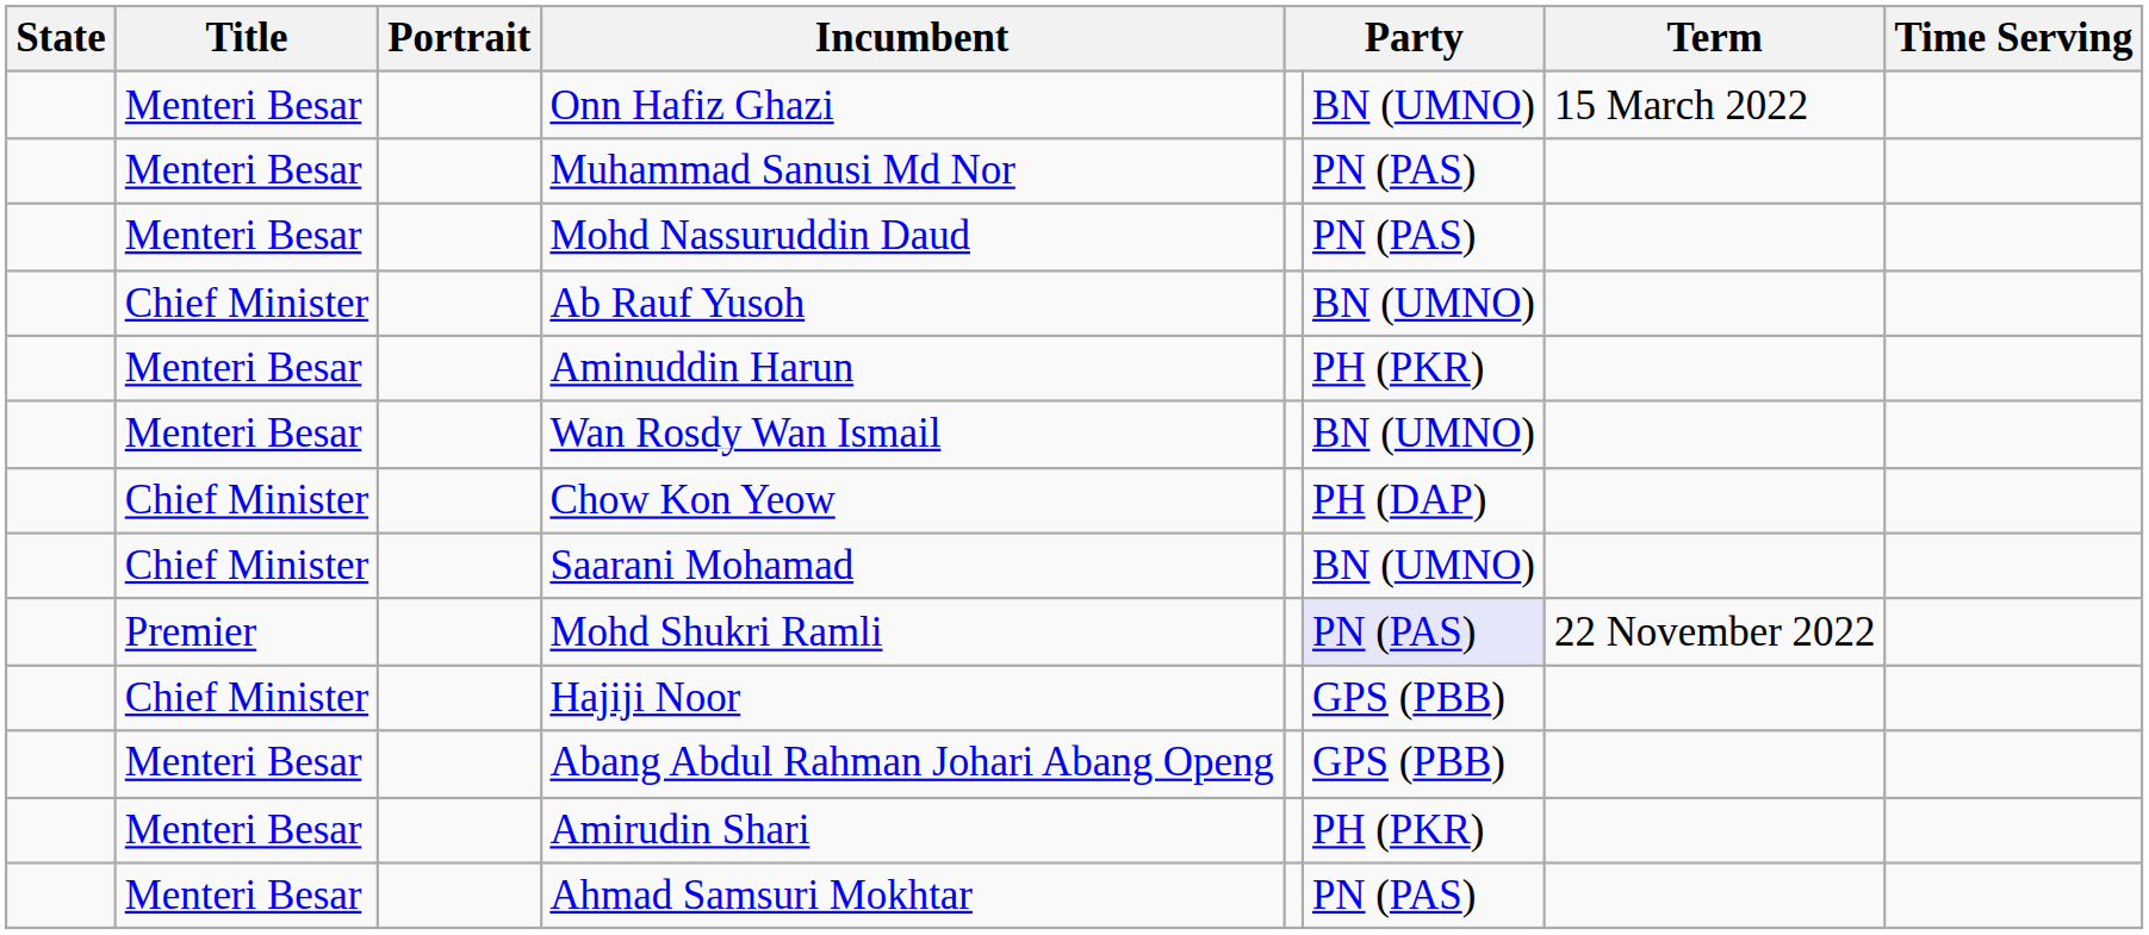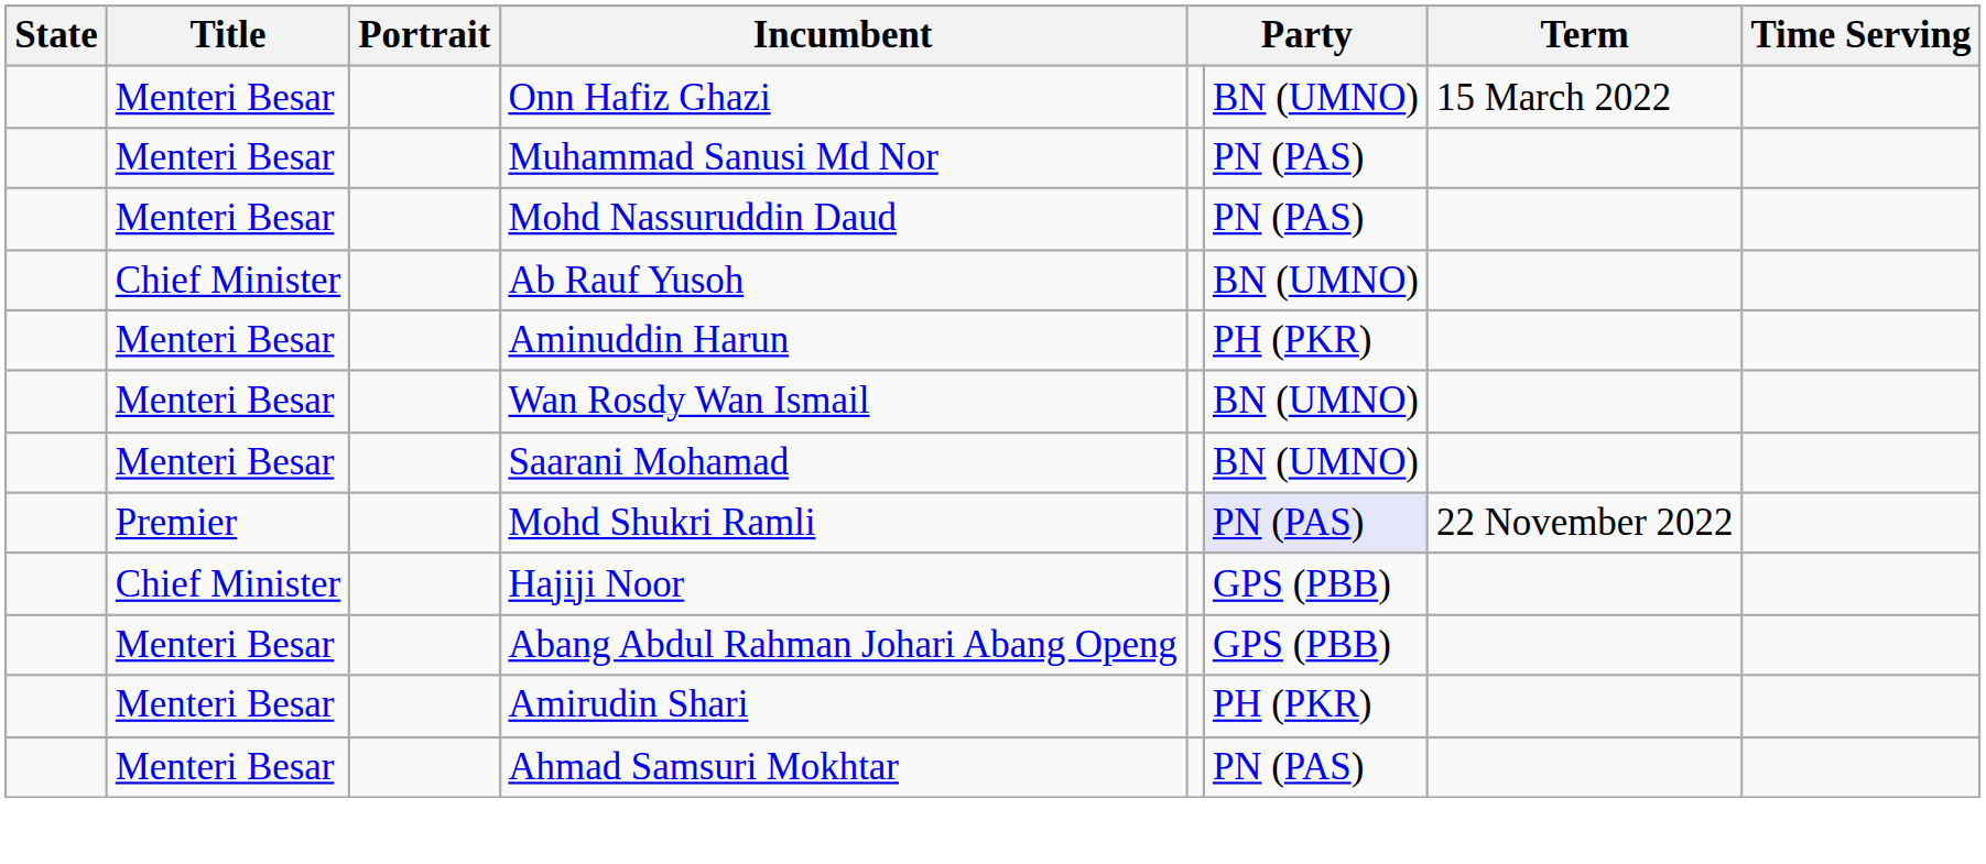- row: Chief Minister | Chow Kon Yeow | PH (DAP)
Saarani Mohamad | Title: Chief Minister -> Menteri Besar
